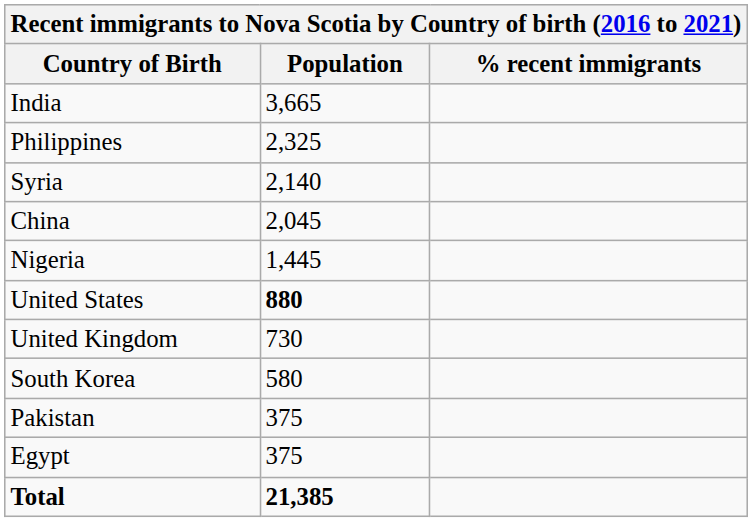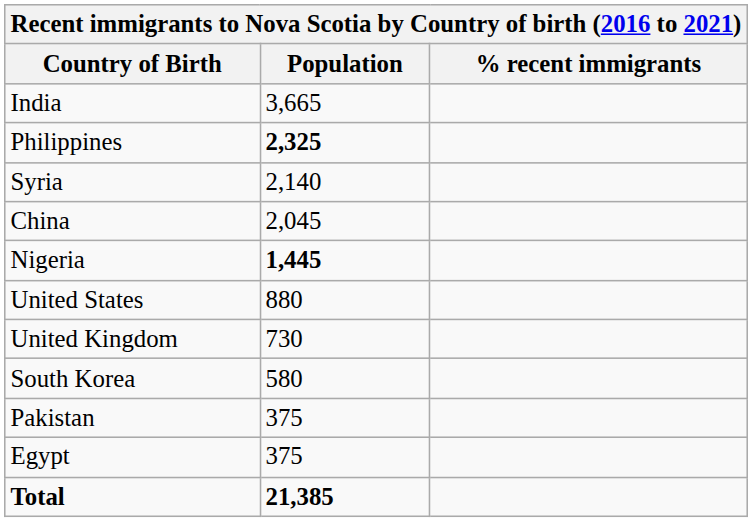Philippines | Population: normal -> bold
Nigeria | Population: normal -> bold
United States | Population: bold -> normal
